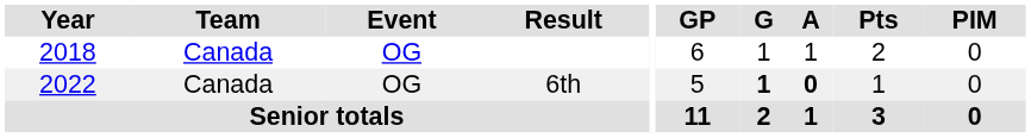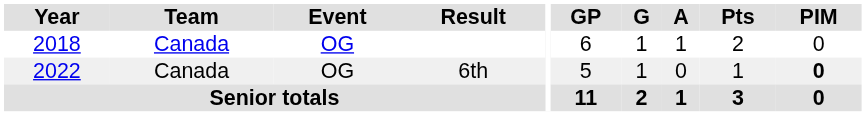6th | G: bold -> normal
6th | A: bold -> normal
6th | PIM: normal -> bold
